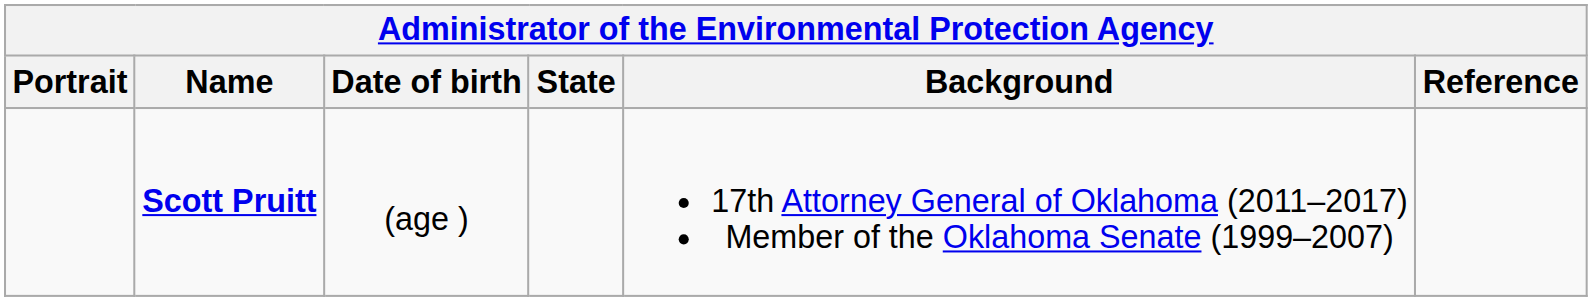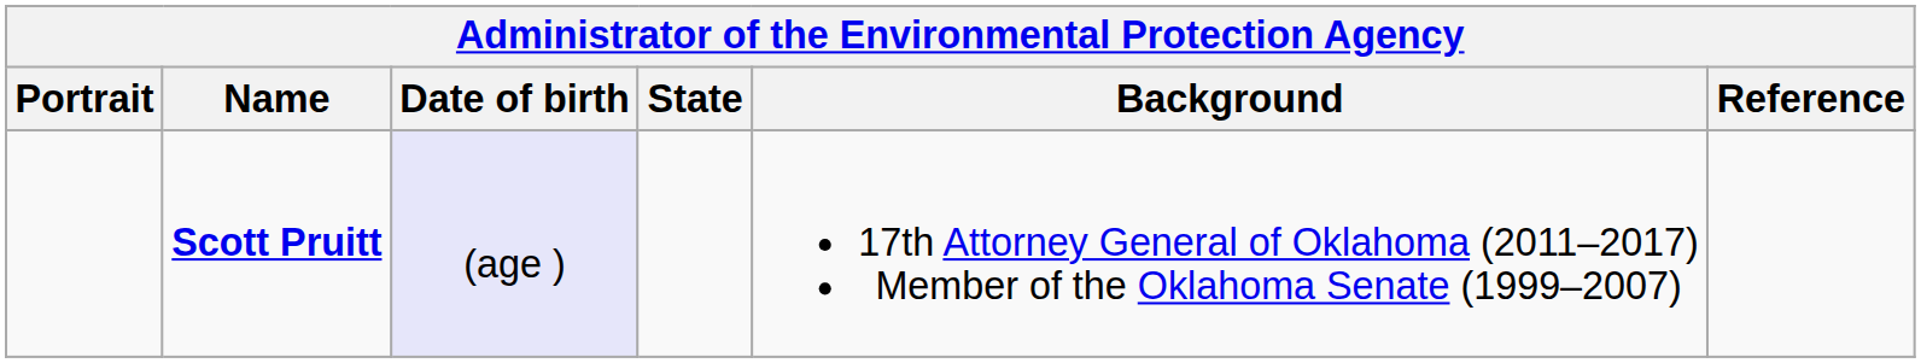Scott Pruitt | Date of birth: no background -> lavender background
